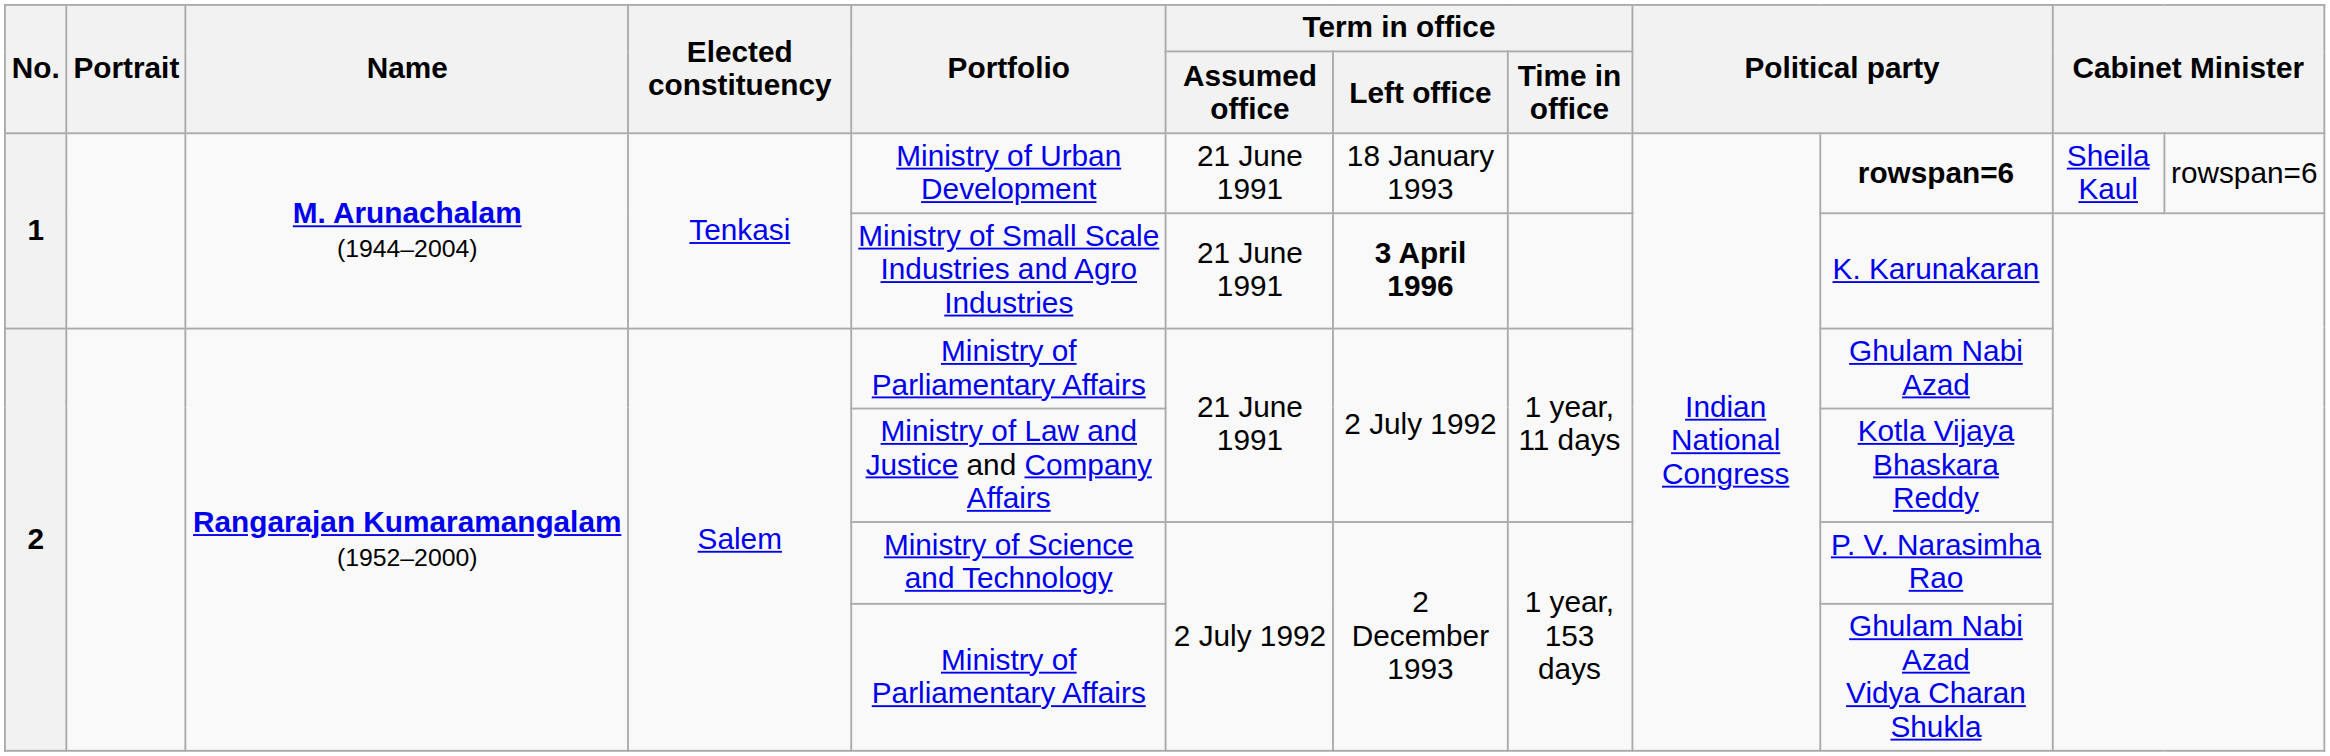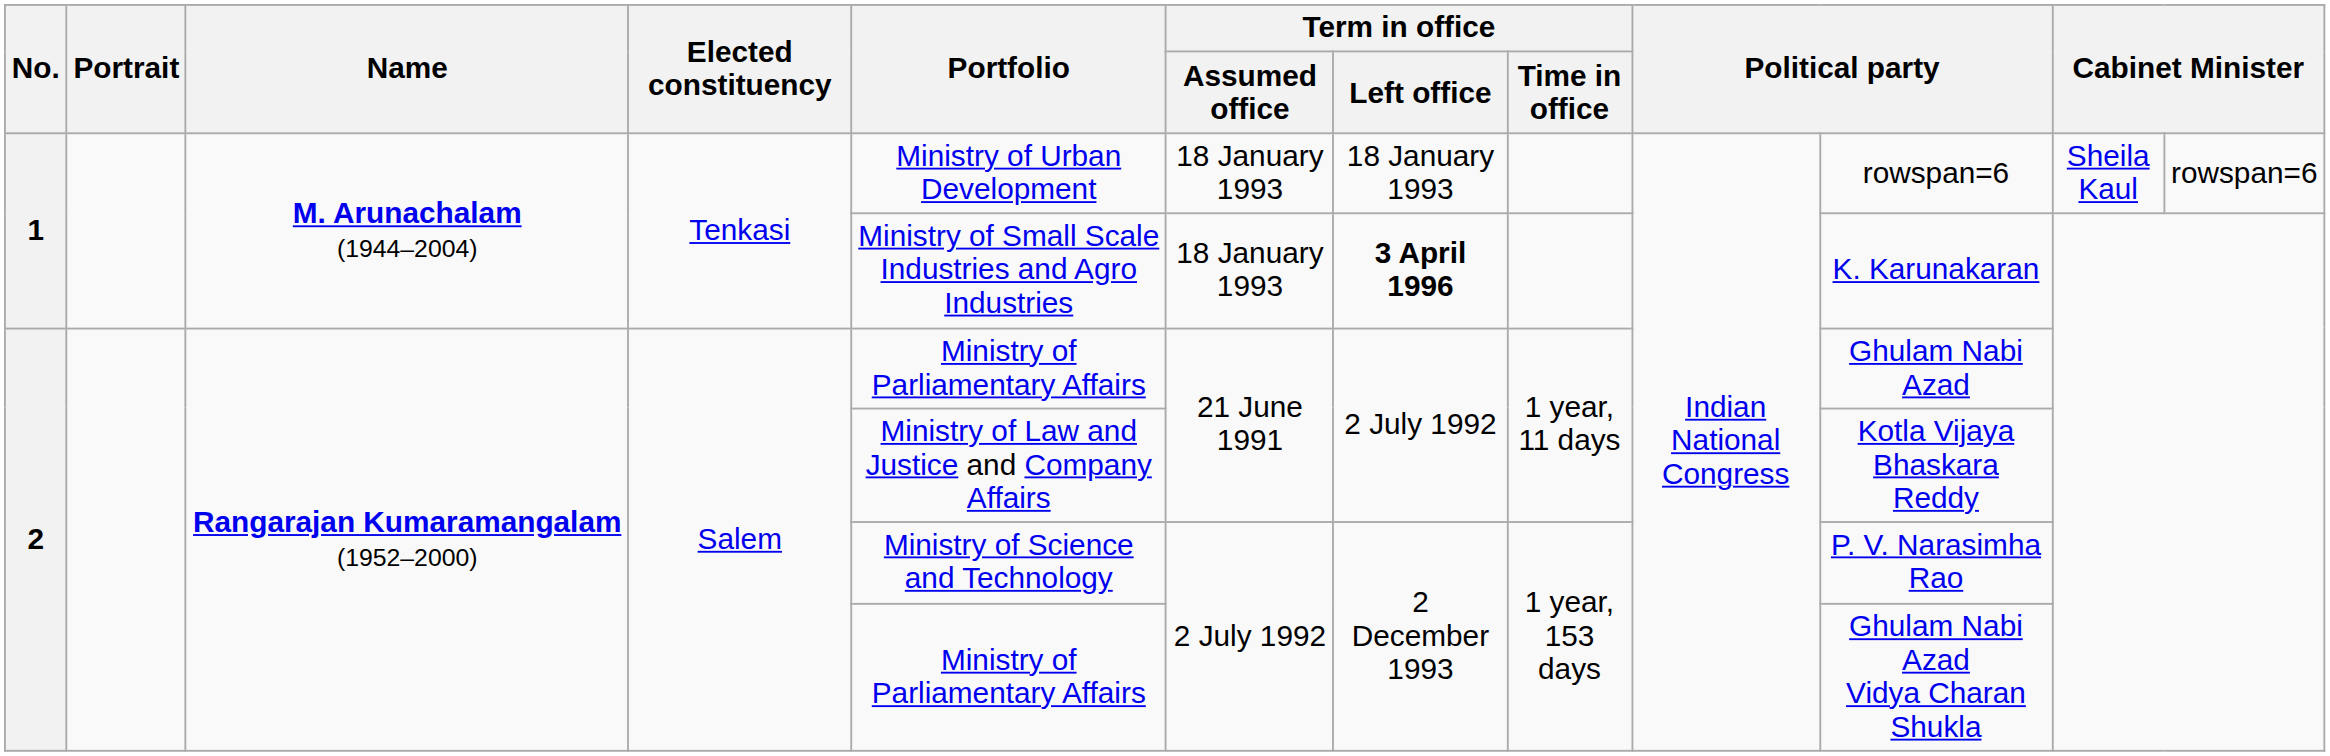row 3 | Term in office / Assumed office: 21 June 1991 -> 18 January 1993
row 3 | column 10: bold -> normal
row 4 | Term in office / Assumed office: 21 June 1991 -> 18 January 1993
